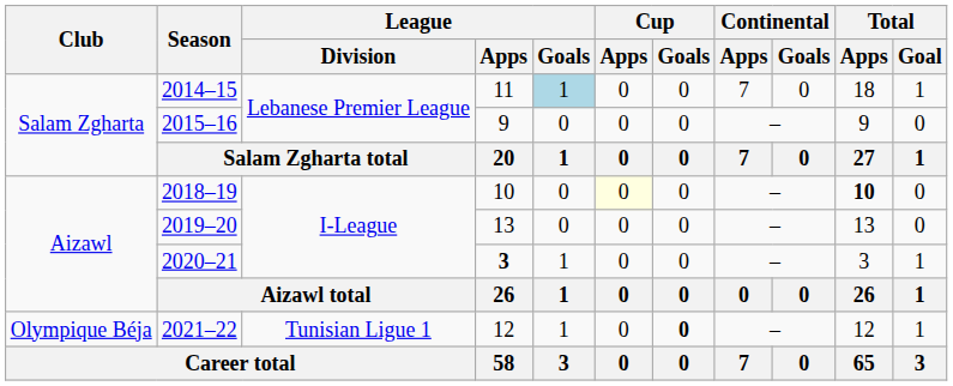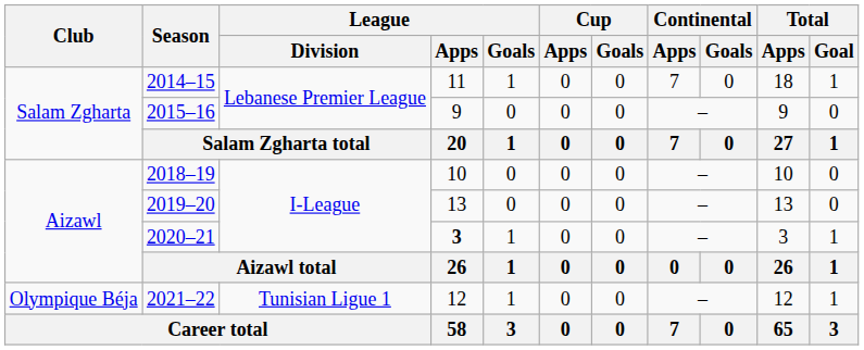2014–15 | League / Goals: lightblue background -> no background
2018–19 | Cup / Apps: lightyellow background -> no background
2018–19 | Total / Apps: bold -> normal
2021–22 | Cup / Goals: bold -> normal
